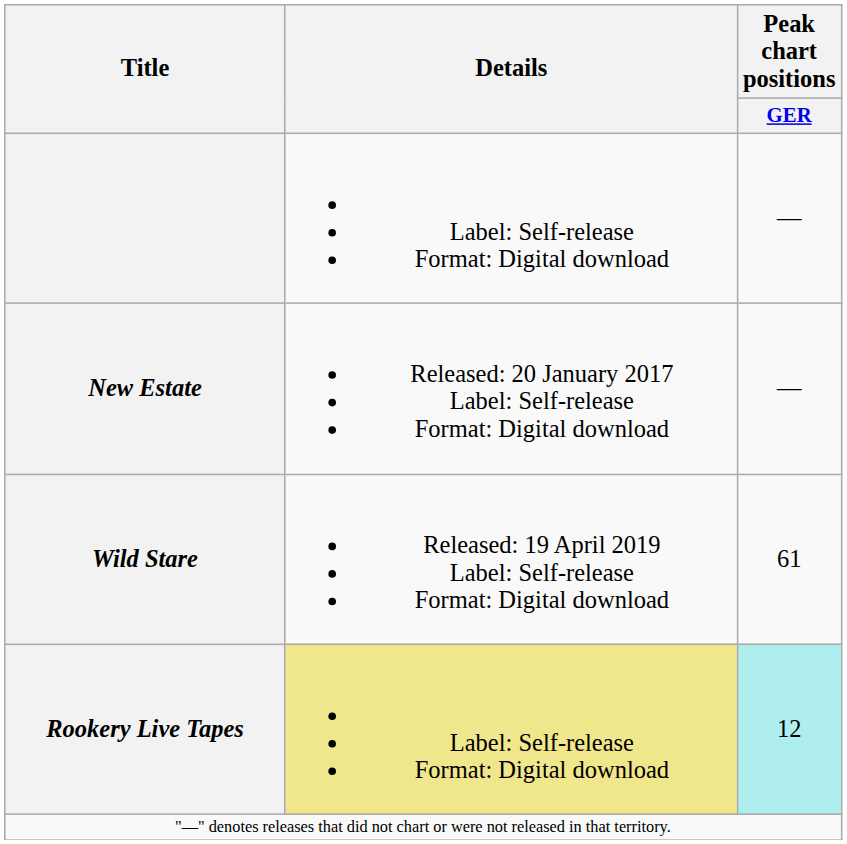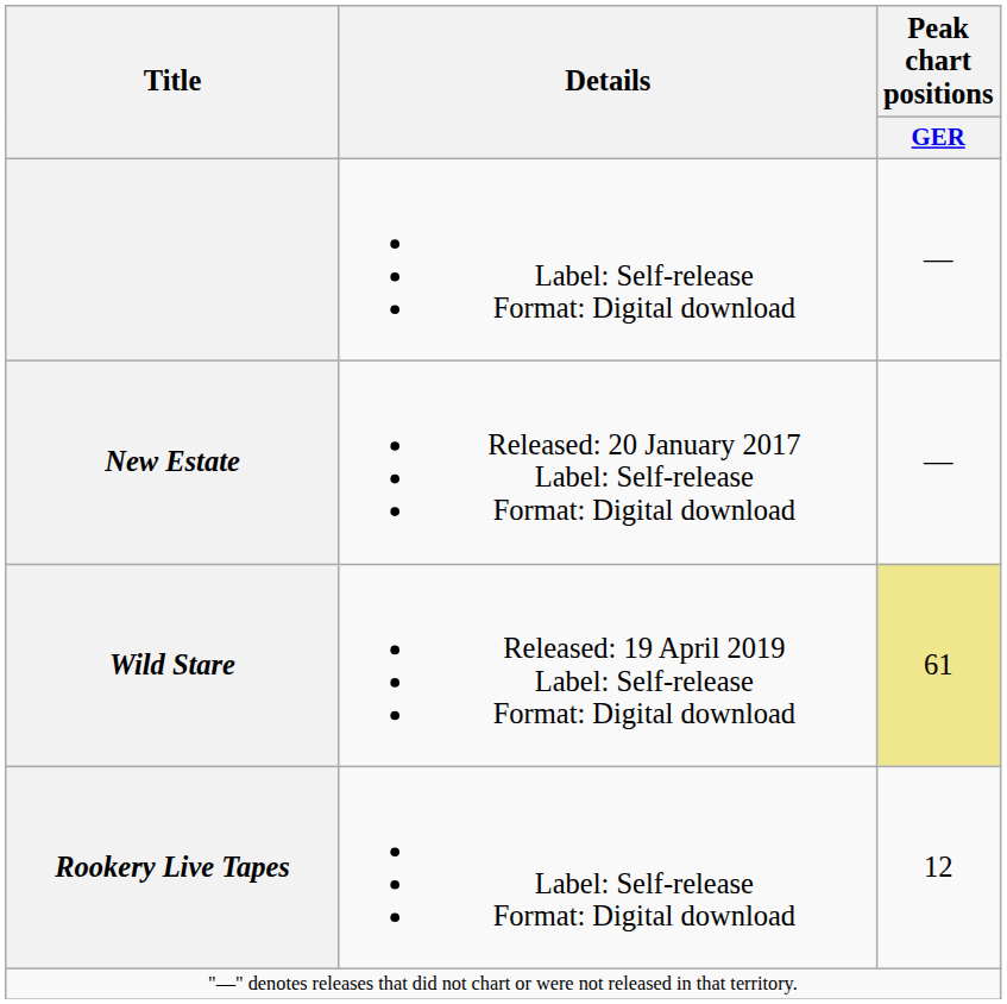Wild Stare | Peak chart positions / GER: no background -> khaki background
Rookery Live Tapes | Details: khaki background -> no background
Rookery Live Tapes | Peak chart positions / GER: paleturquoise background -> no background
